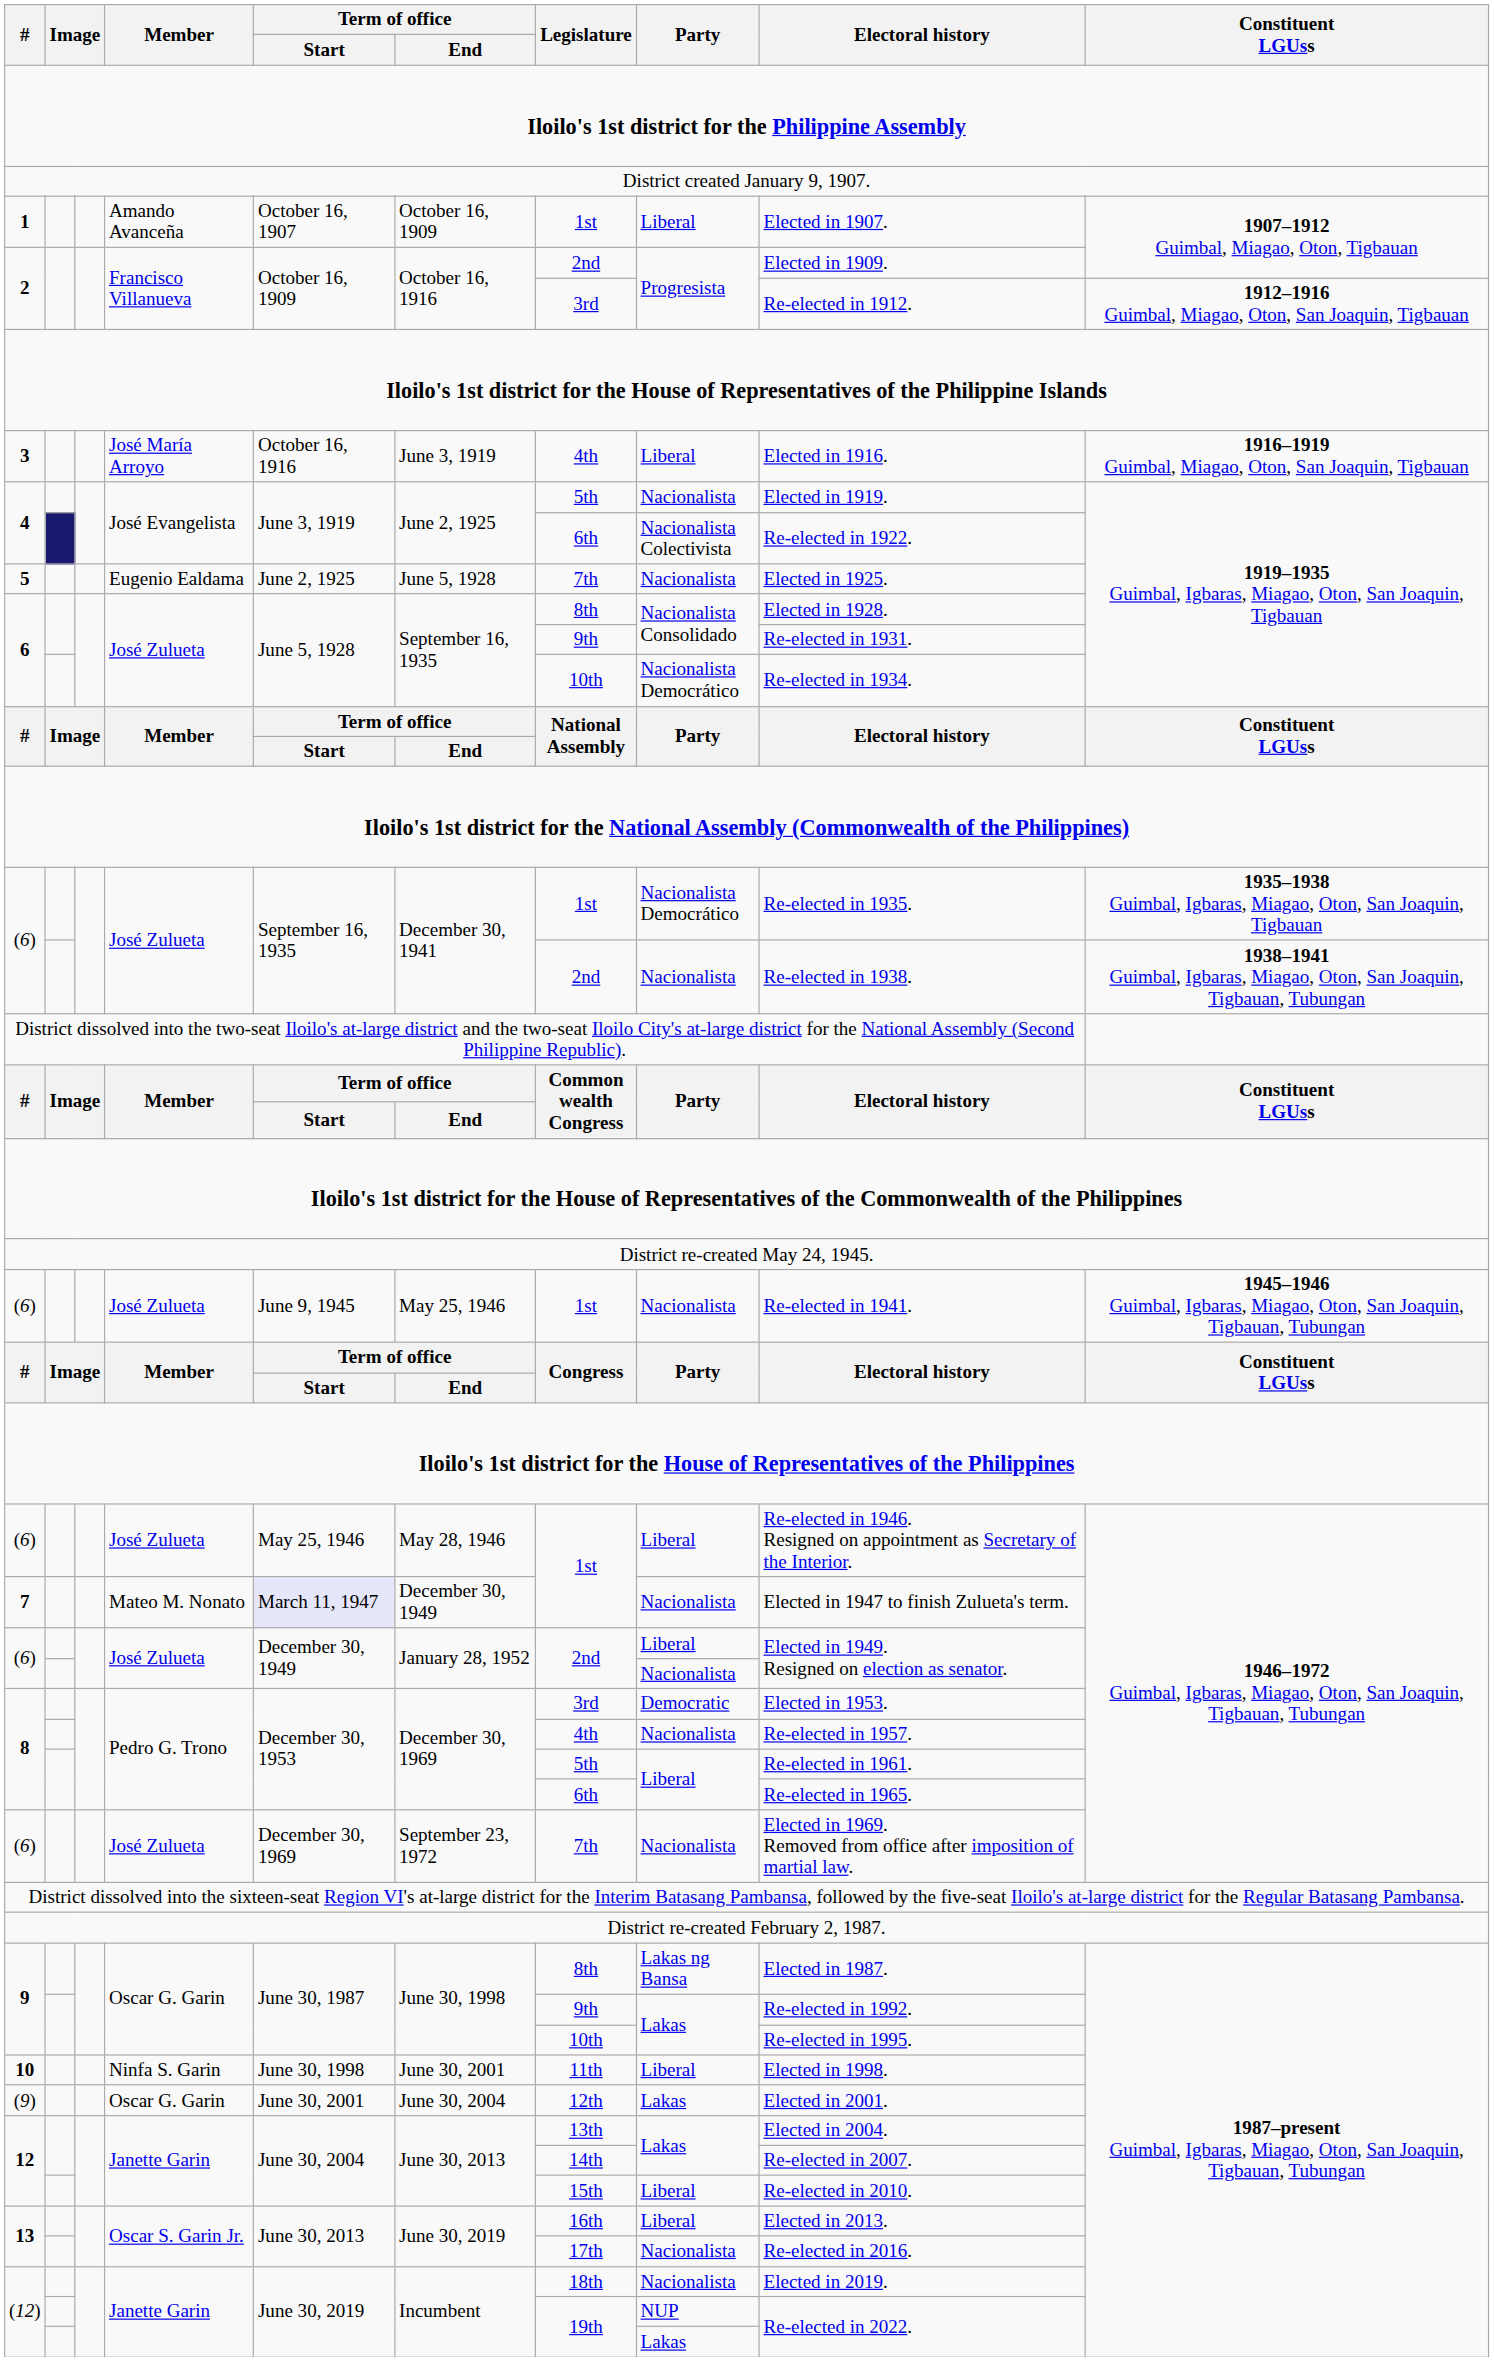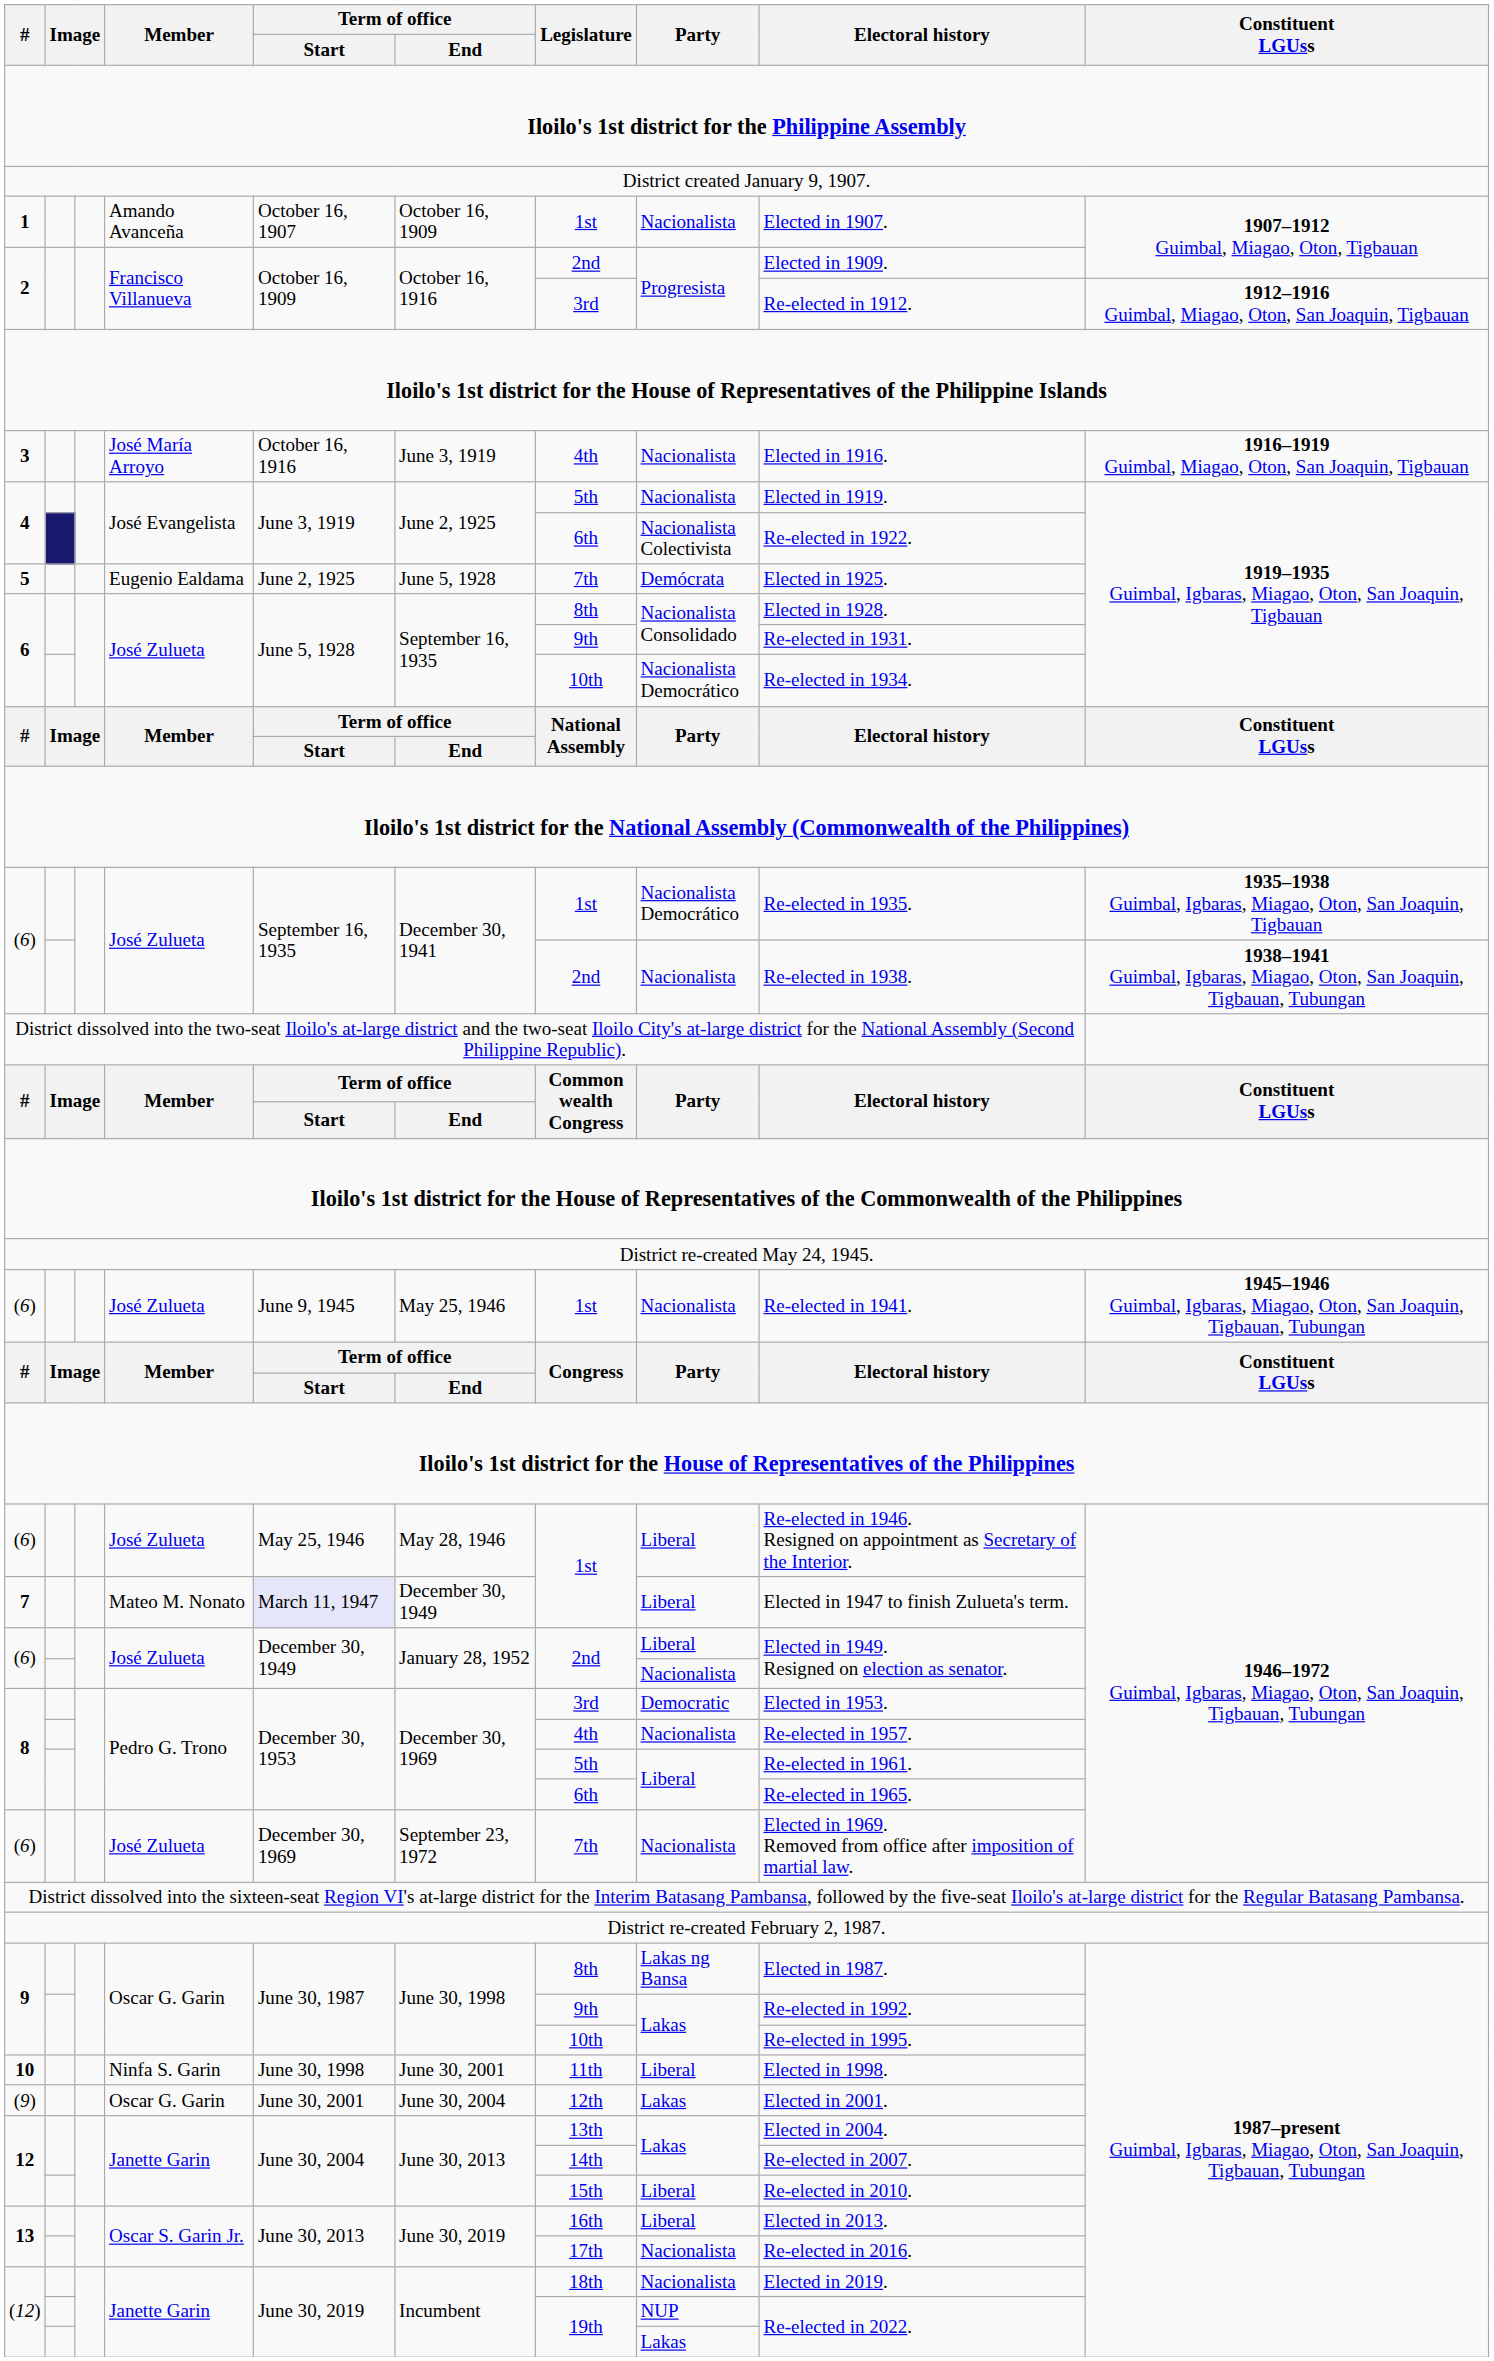1 | Party: Liberal -> Nacionalista
3 | Party: Liberal -> Nacionalista
5 | Party: Nacionalista -> Demócrata
7 | Party: Nacionalista -> Liberal
